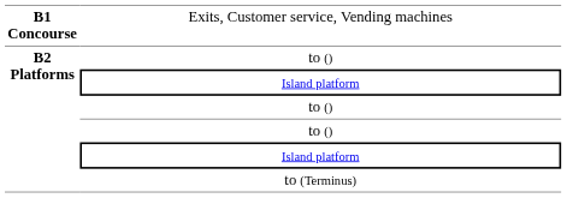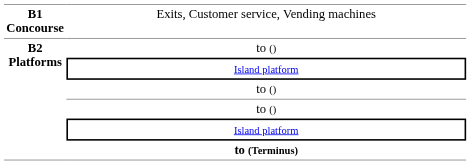to (Terminus) | column 2: normal -> bold
